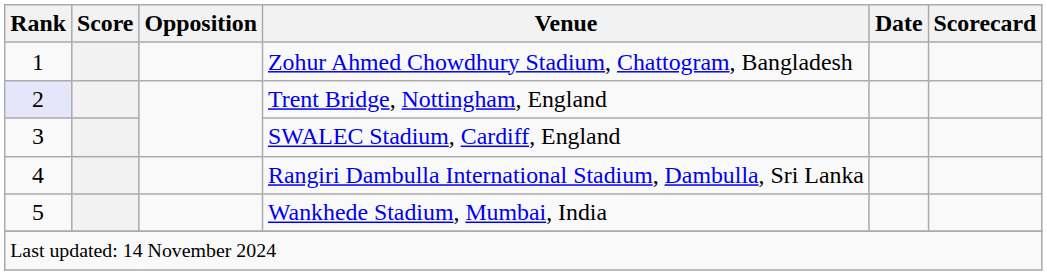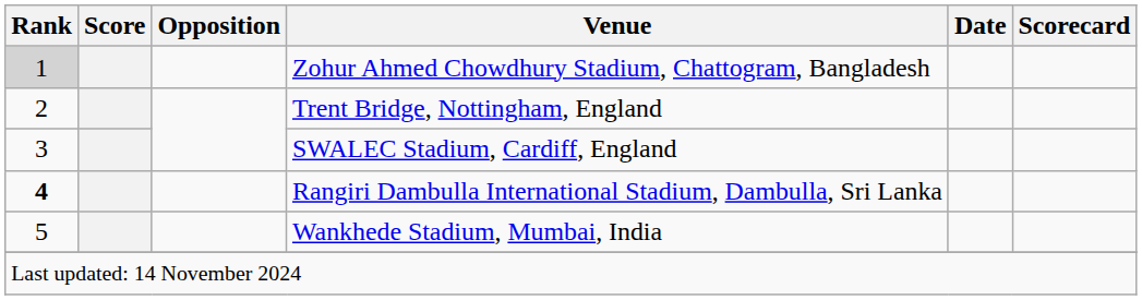Zohur Ahmed Chowdhury Stadium, Chattogram, Bangladesh | Rank: no background -> lightgrey background
Trent Bridge, Nottingham, England | Rank: lavender background -> no background
Rangiri Dambulla International Stadium, Dambulla, Sri Lanka | Rank: normal -> bold
